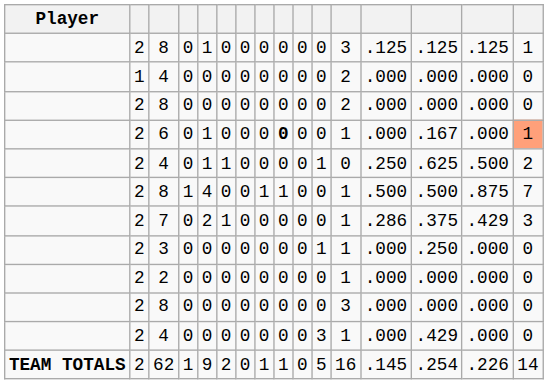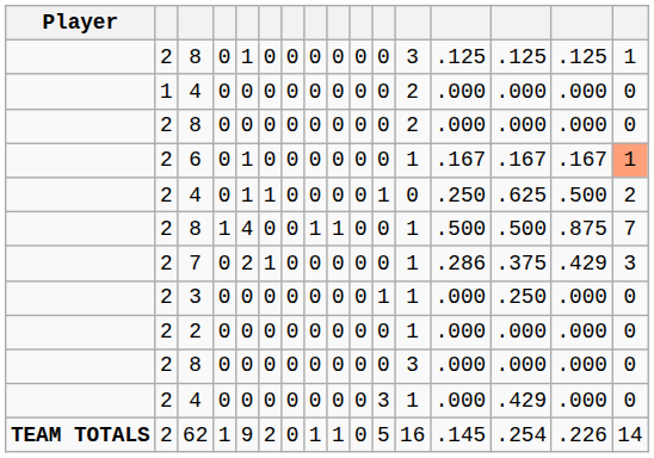6 | column 9: bold -> normal
6 | column 13: .000 -> .167
6 | column 15: .000 -> .167
